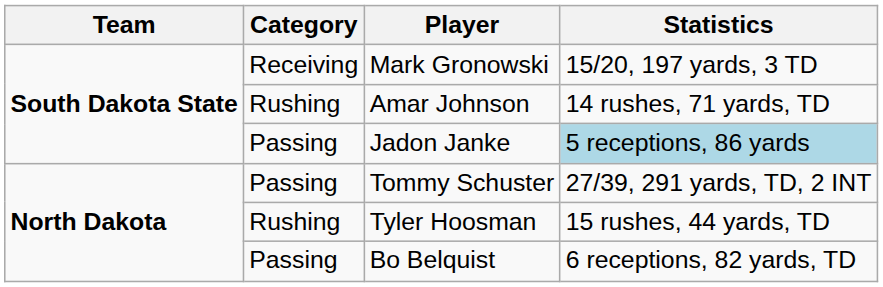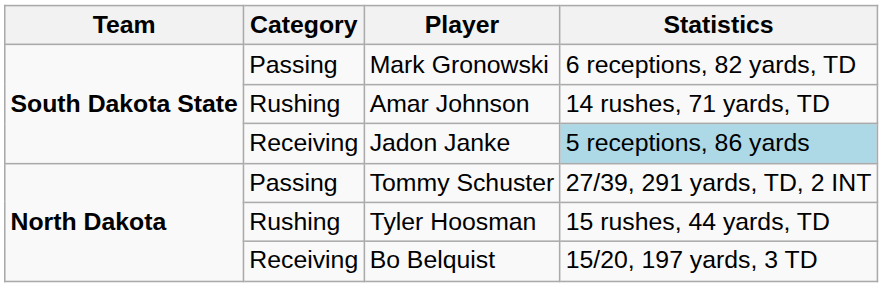Mark Gronowski | Category: Receiving -> Passing
Mark Gronowski | Statistics: 15/20, 197 yards, 3 TD -> 6 receptions, 82 yards, TD
Jadon Janke | Category: Passing -> Receiving
Bo Belquist | Category: Passing -> Receiving
Bo Belquist | Statistics: 6 receptions, 82 yards, TD -> 15/20, 197 yards, 3 TD
